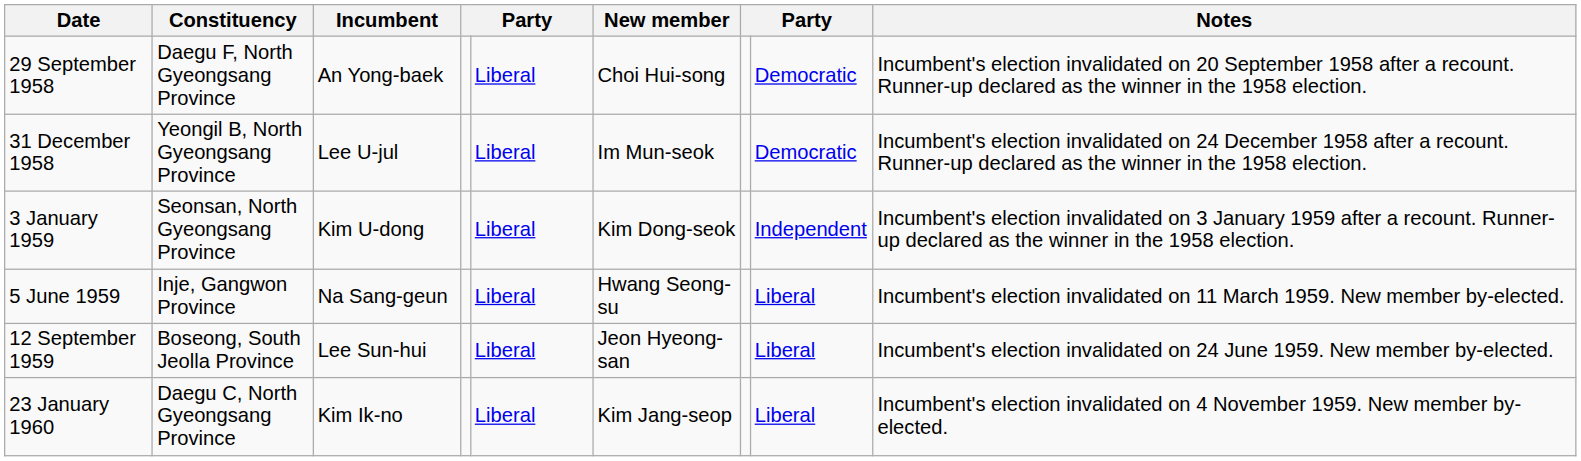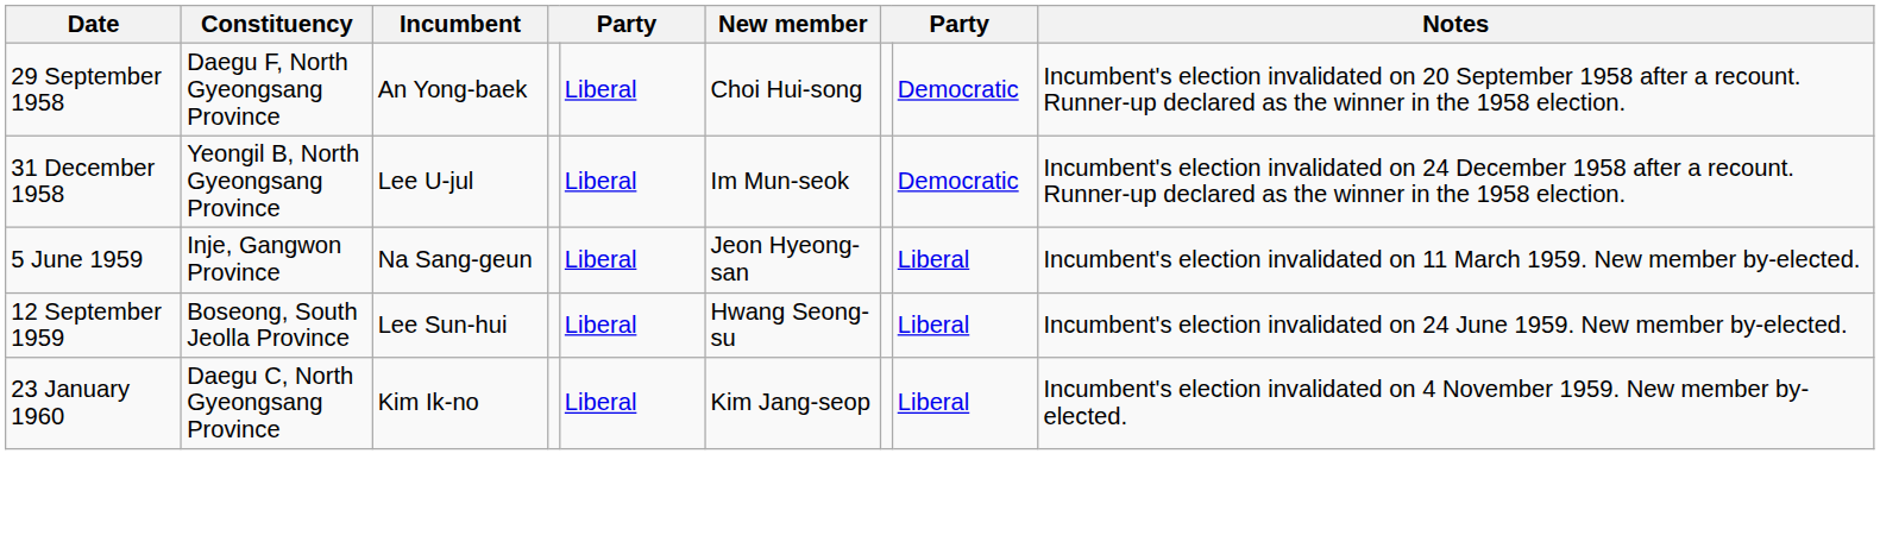- row: 3 January 1959 | Seonsan, North Gyeongsang Province | Kim U-dong | Liberal | Kim Dong-seok | Independent | Incumbent's election invalidated on 3 January 1959 after a recount. Runner-up declared as the winner in the 1958 election.
5 June 1959 | New member: Hwang Seong-su -> Jeon Hyeong-san
12 September 1959 | New member: Jeon Hyeong-san -> Hwang Seong-su
